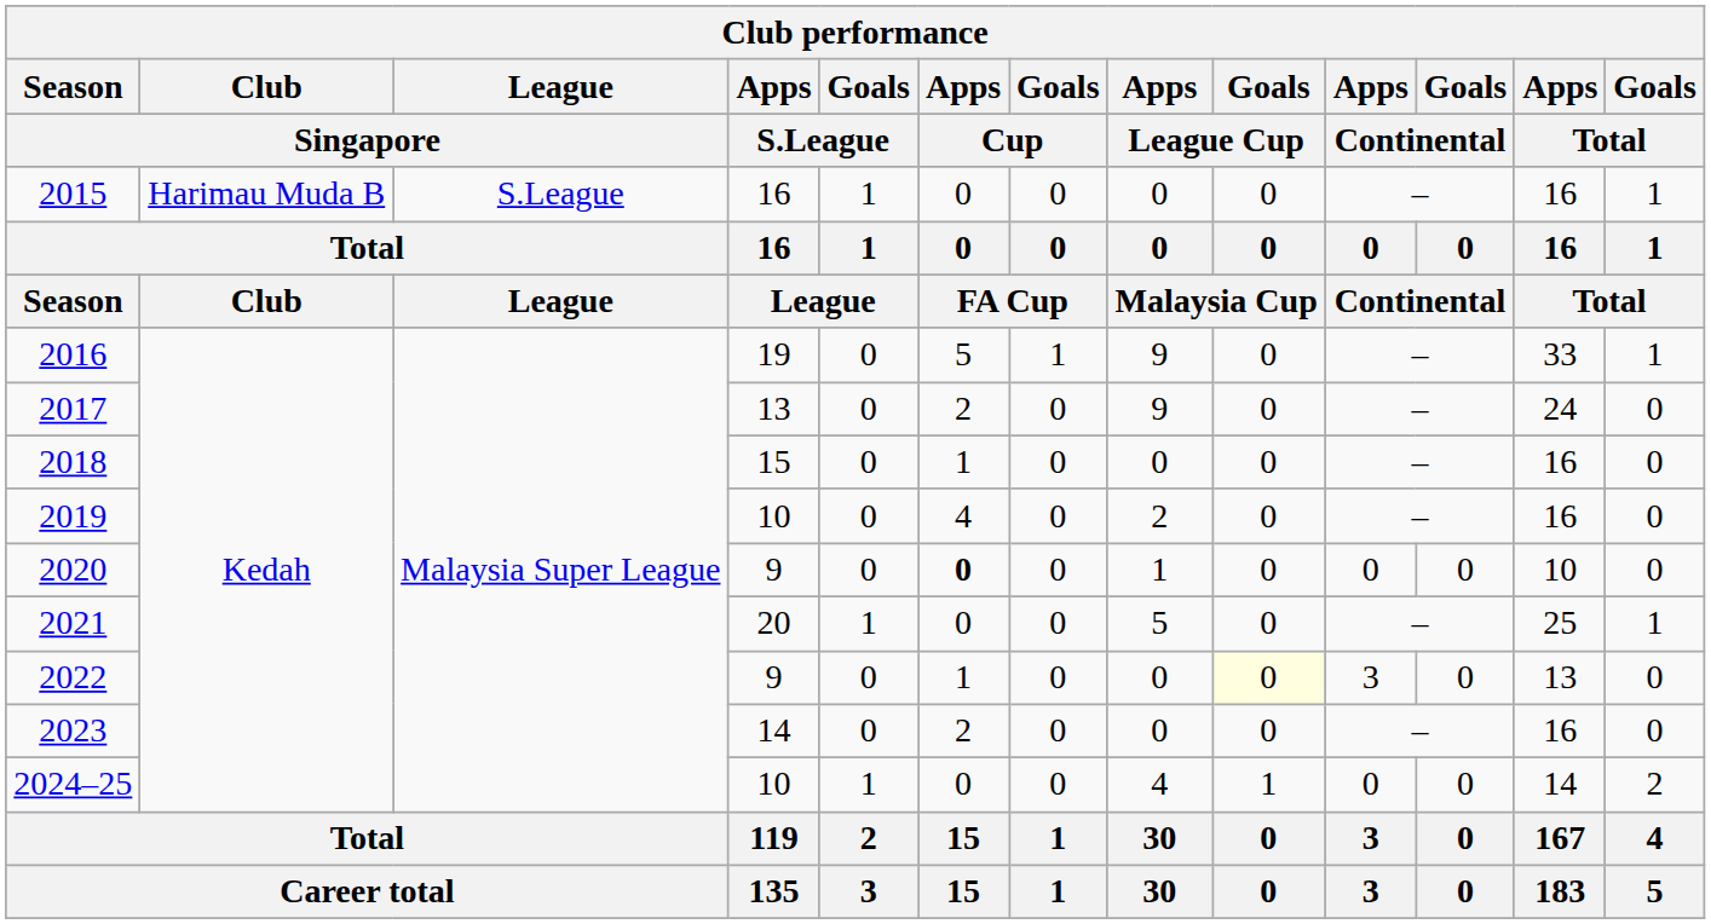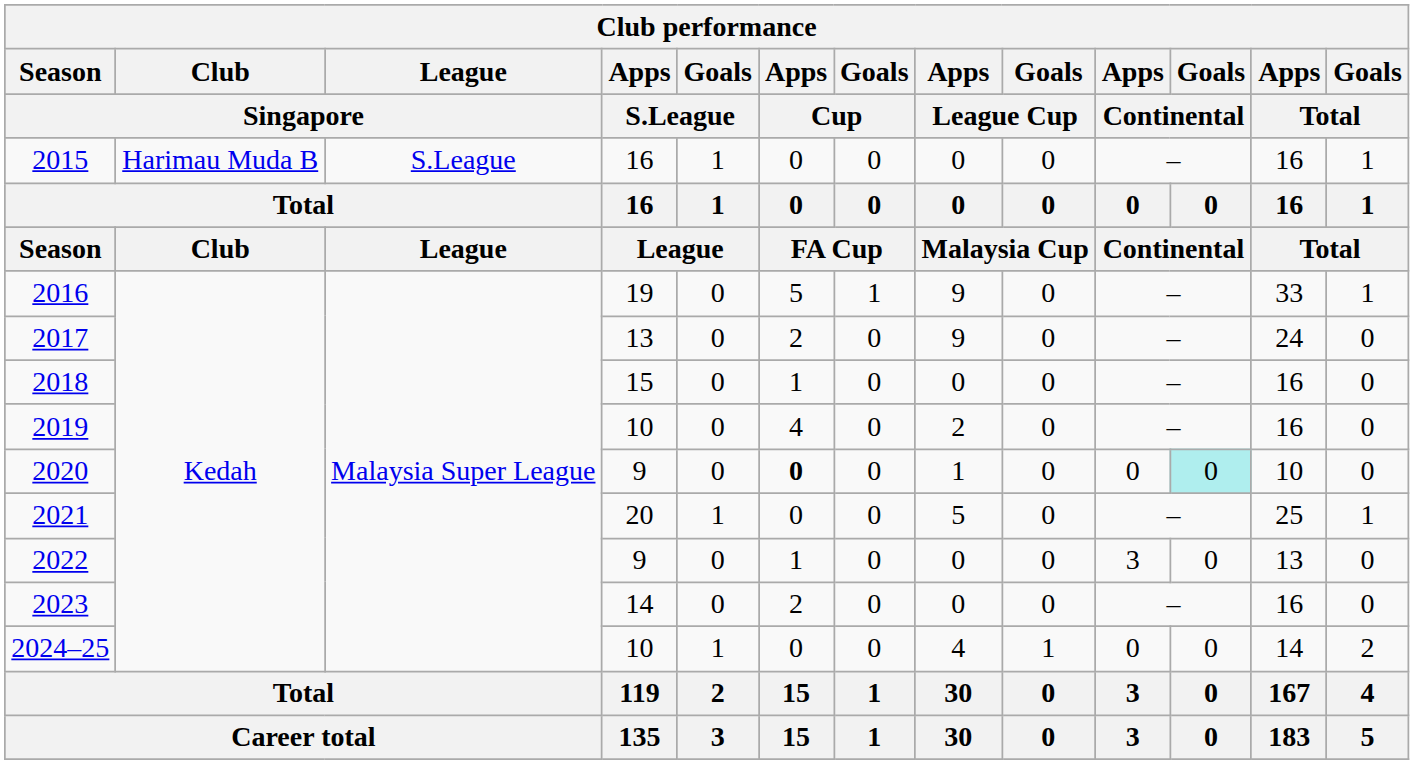2020 | Goals / Continental: no background -> paleturquoise background
2022 | Goals / League Cup: lightyellow background -> no background
